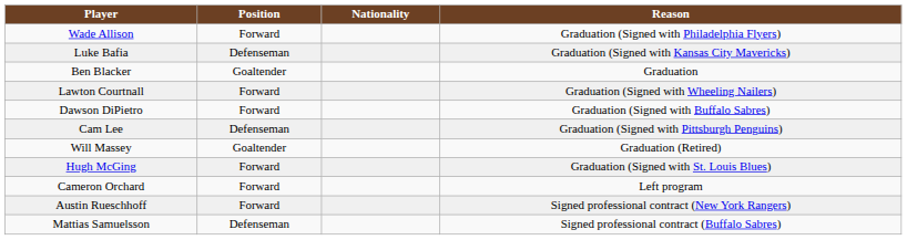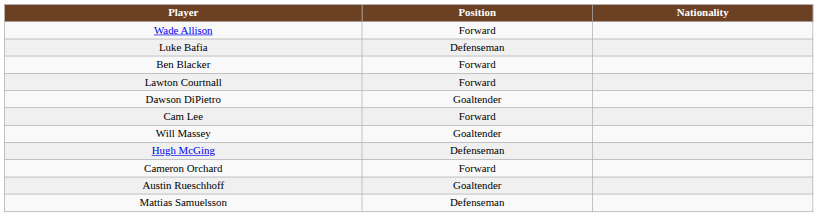- column: Reason | Graduation (Signed with Philadelphia Flyers) | Graduation (Signed with Kansas City Mavericks) | Graduation | Graduation (Signed with Wheeling Nailers) | Graduation (Signed with Buffalo Sabres) | Graduation (Signed with Pittsburgh Penguins) | Graduation (Retired) | Graduation (Signed with St. Louis Blues) | Left program | Signed professional contract (New York Rangers) | Signed professional contract (Buffalo Sabres)
Ben Blacker | Position: Goaltender -> Forward
Dawson DiPietro | Position: Forward -> Goaltender
Cam Lee | Position: Defenseman -> Forward
Hugh McGing | Position: Forward -> Defenseman
Austin Rueschhoff | Position: Forward -> Goaltender
